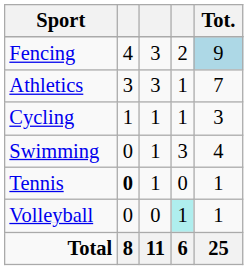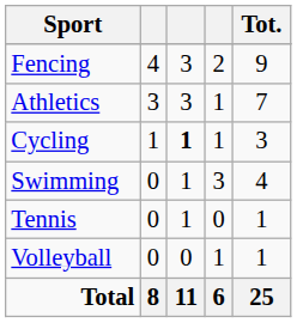Fencing | Tot.: lightblue background -> no background
Cycling | column 3: normal -> bold
Tennis | column 2: bold -> normal
Volleyball | column 4: paleturquoise background -> no background
